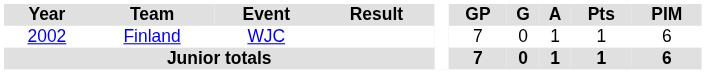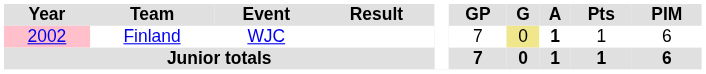Finland | Year: no background -> pink background
Finland | G: no background -> khaki background
Finland | A: normal -> bold
